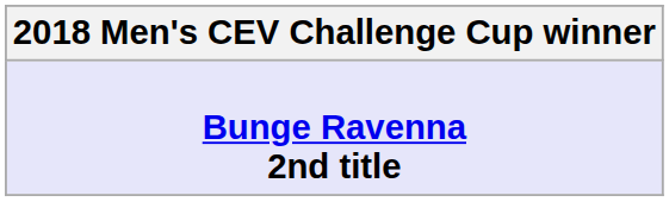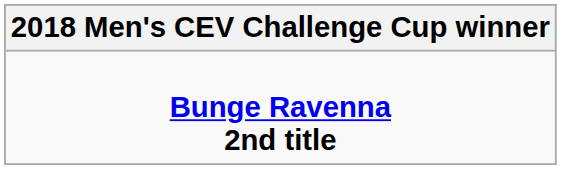row 2 | column 1: lavender background -> no background
